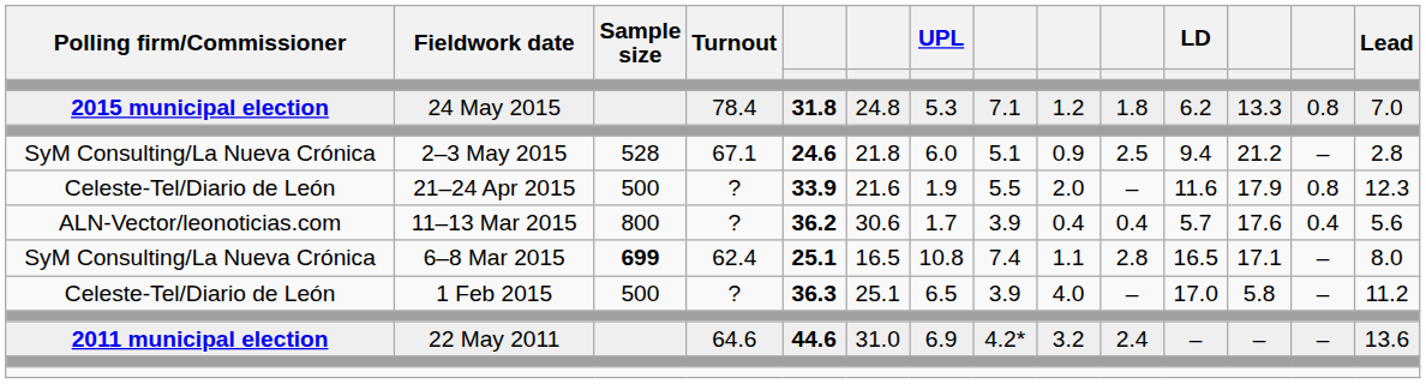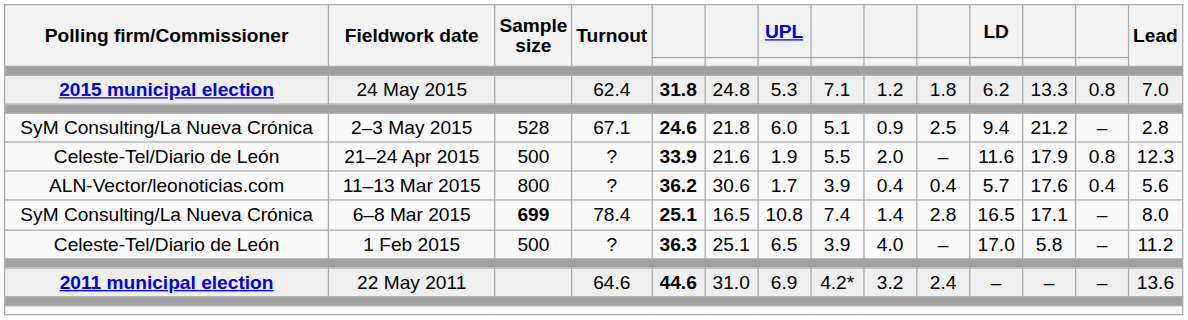24 May 2015 | Turnout: 78.4 -> 62.4
6–8 Mar 2015 | Turnout: 62.4 -> 78.4
6–8 Mar 2015 | column 9: 1.1 -> 1.4
